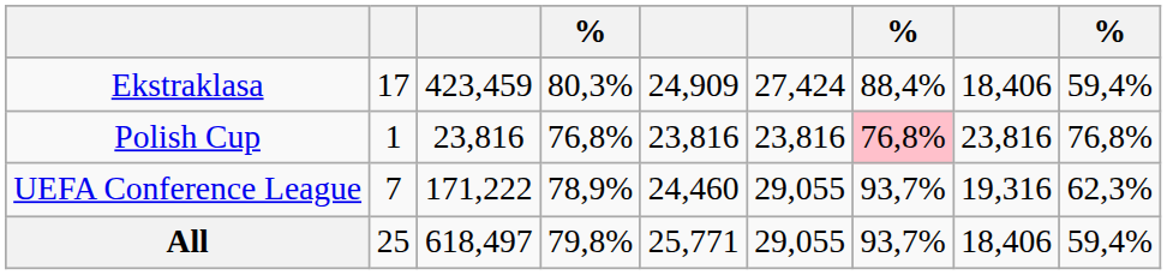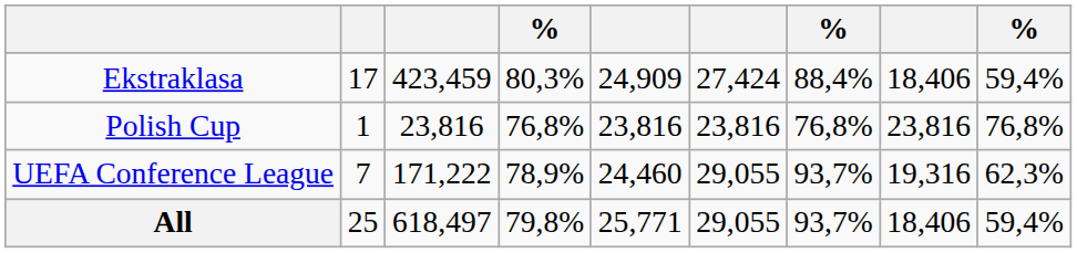Polish Cup | column 7: pink background -> no background
